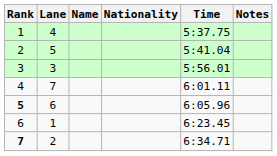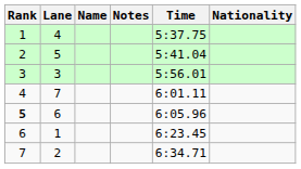columns swapped: Nationality <-> Notes
row 8 | Rank: bold -> normal
